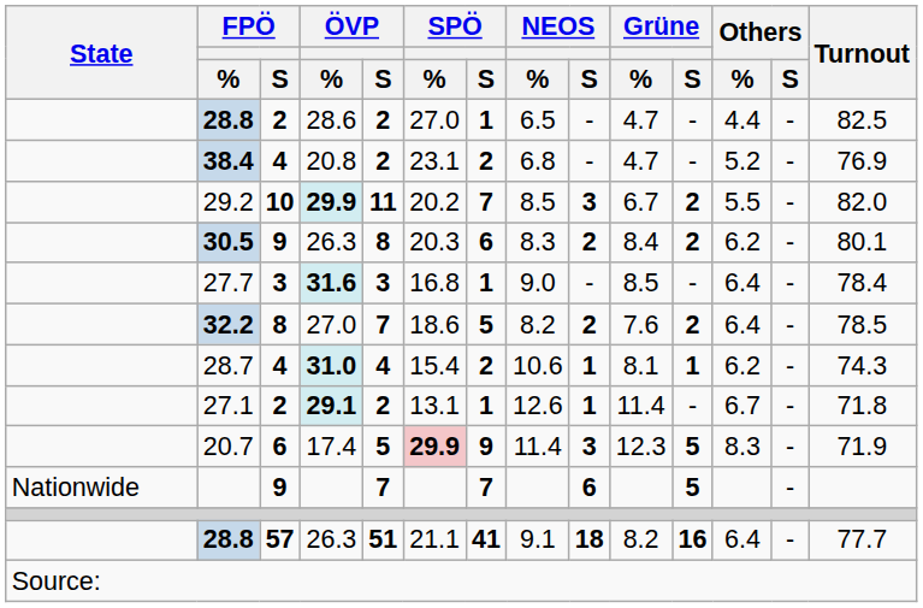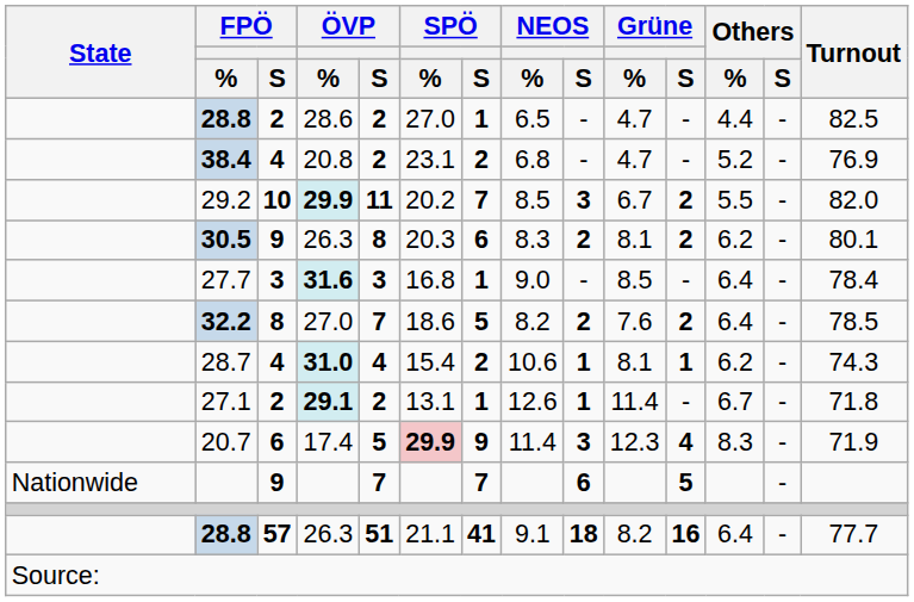30.5 | Grüne / %: 8.4 -> 8.1
20.7 | Grüne / S: 5 -> 4
